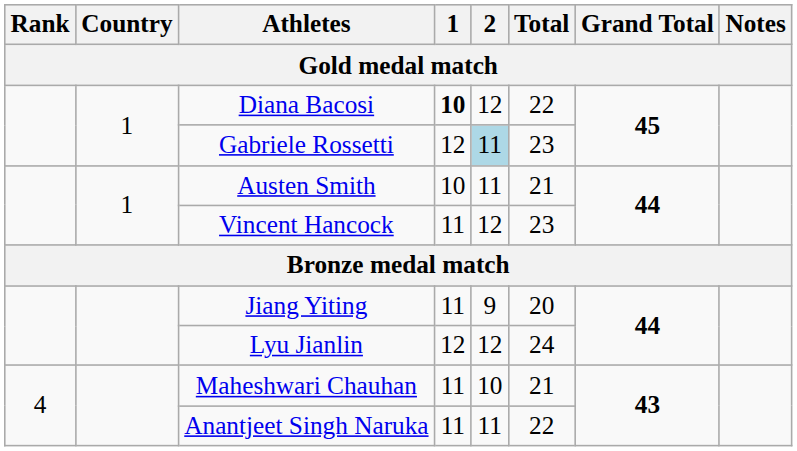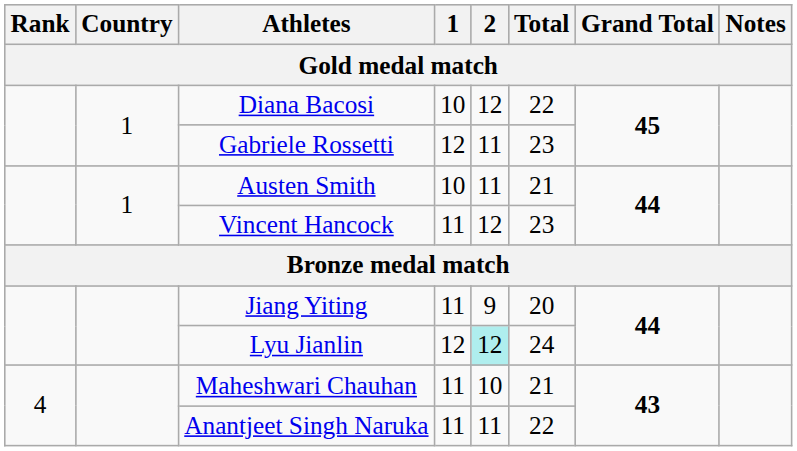Diana Bacosi | 1: bold -> normal
Gabriele Rossetti | 2: lightblue background -> no background
Lyu Jianlin | 2: no background -> paleturquoise background
